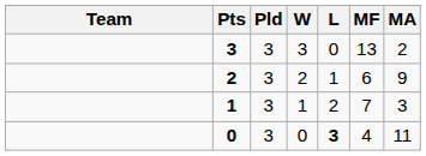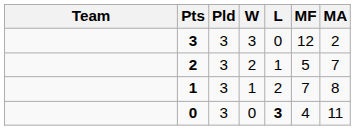row 2 | MF: 13 -> 12
row 3 | MF: 6 -> 5
row 3 | MA: 9 -> 7
row 4 | MA: 3 -> 8
